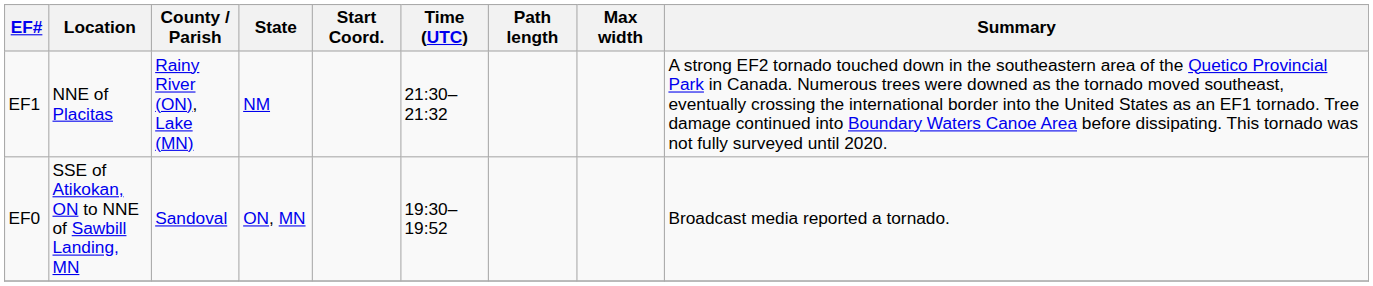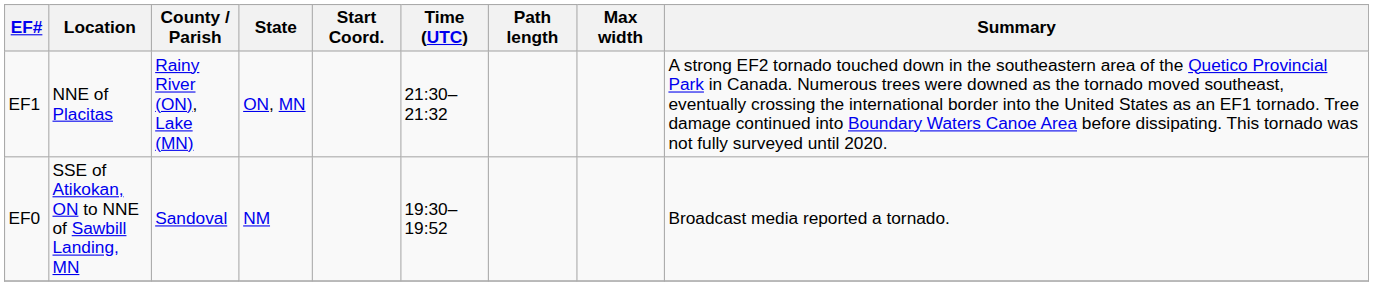EF1 | State: NM -> ON, MN
EF0 | State: ON, MN -> NM
